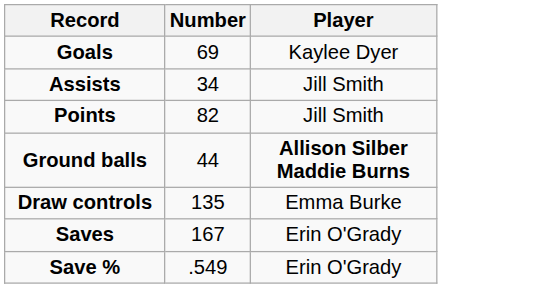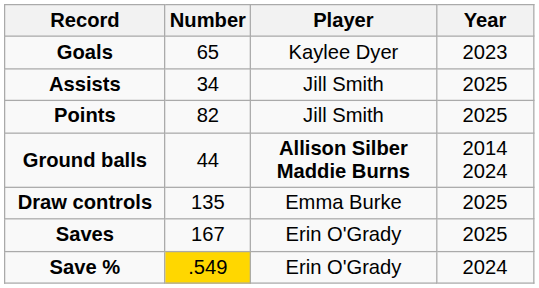+ column: Year | 2023 | 2025 | 2025 | 2014 2024 | 2025 | 2025 | 2024
Goals | Number: 69 -> 65
Save % | Number: no background -> gold background
